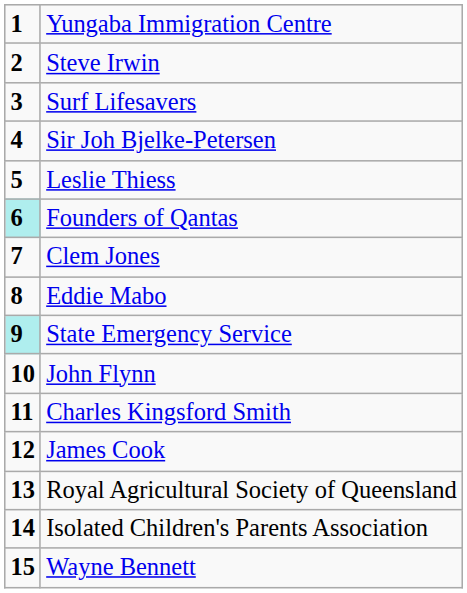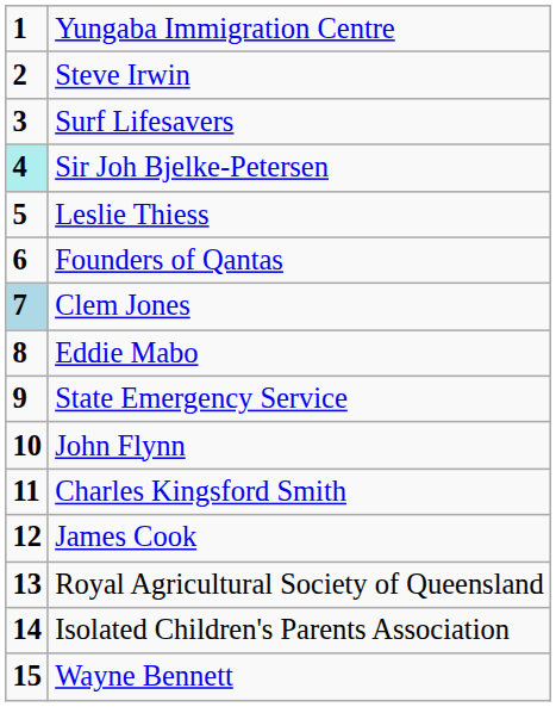Sir Joh Bjelke-Petersen | column 1: no background -> paleturquoise background
Founders of Qantas | column 1: paleturquoise background -> no background
Clem Jones | column 1: no background -> lightblue background
State Emergency Service | column 1: paleturquoise background -> no background
